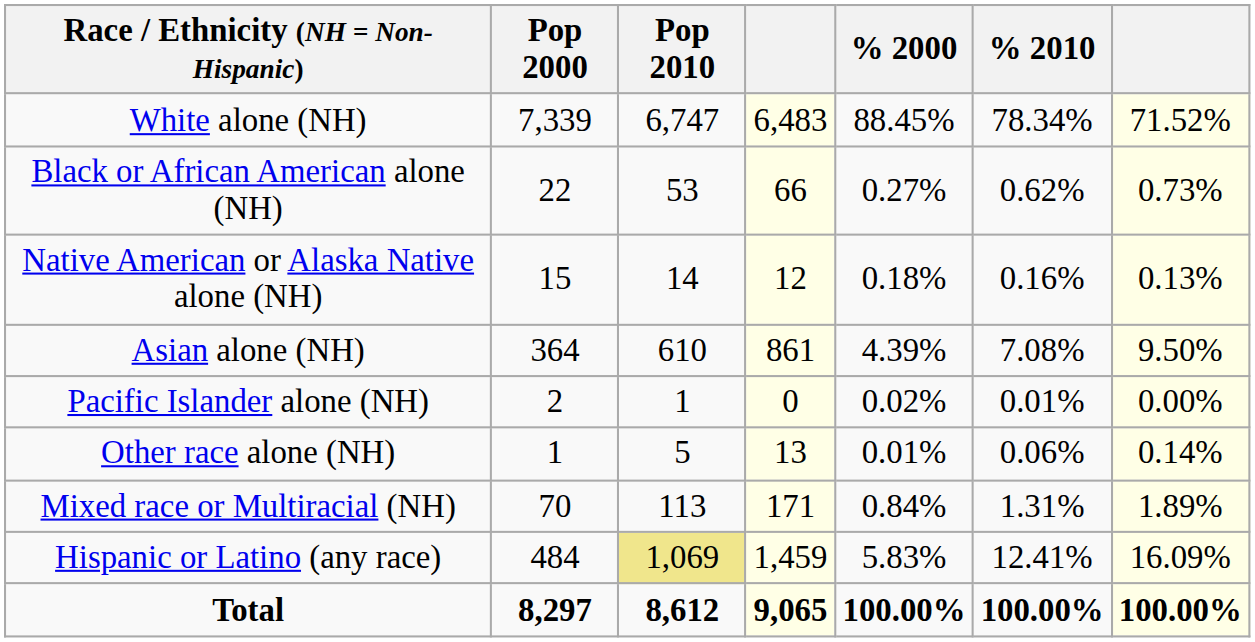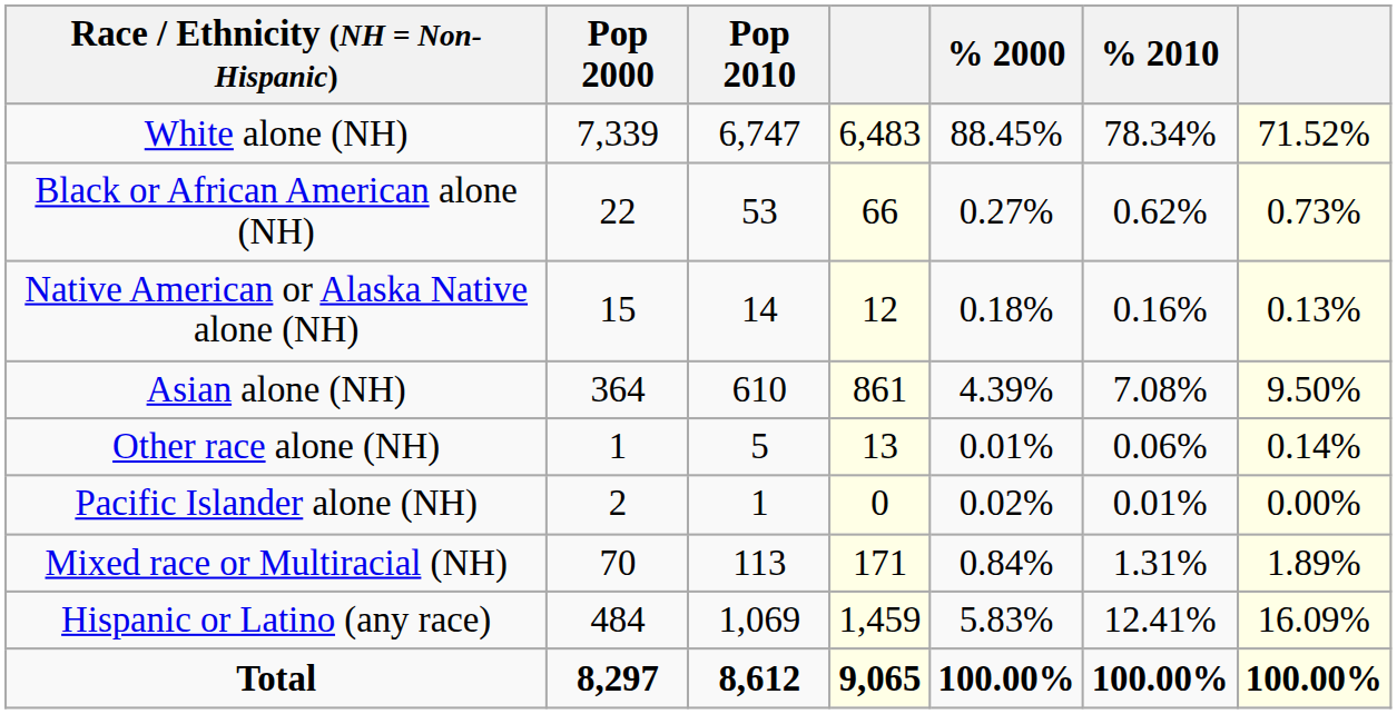rows swapped: Pacific Islander alone (NH) <-> Other race alone (NH)
Hispanic or Latino (any race) | Pop 2010: khaki background -> no background
